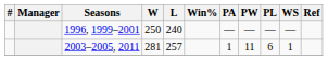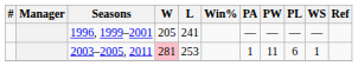1996, 1999–2001 | W: 250 -> 205
1996, 1999–2001 | L: 240 -> 241
2003–2005, 2011 | W: no background -> pink background
2003–2005, 2011 | L: 257 -> 253
